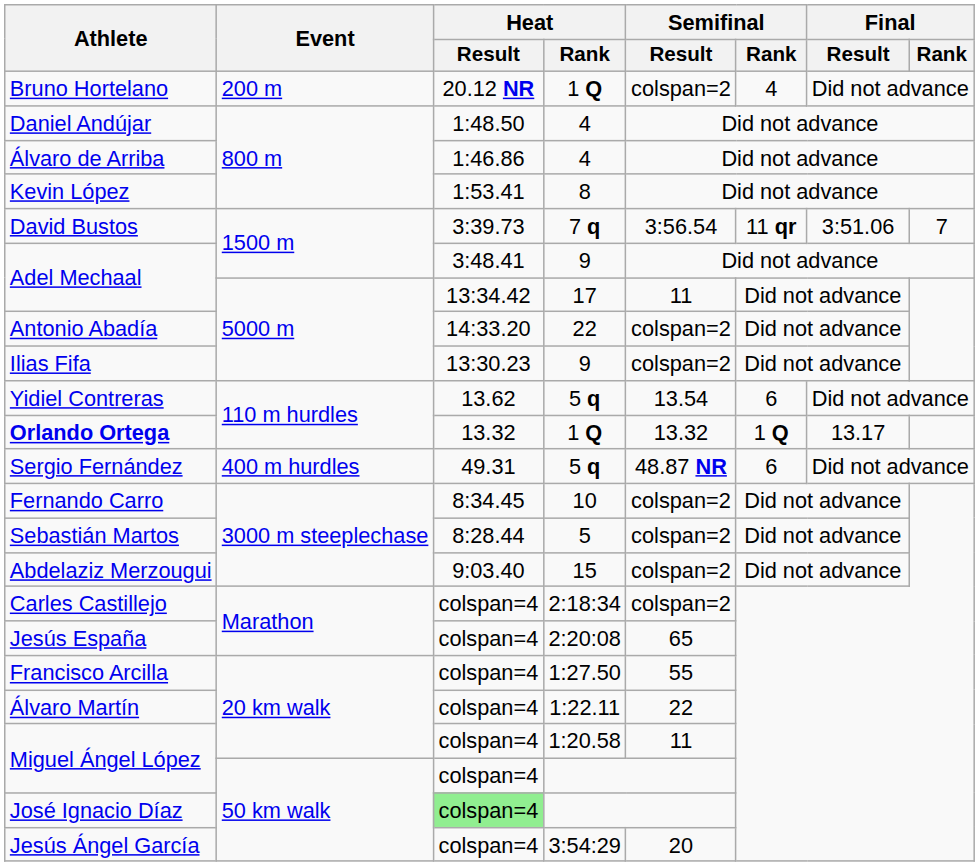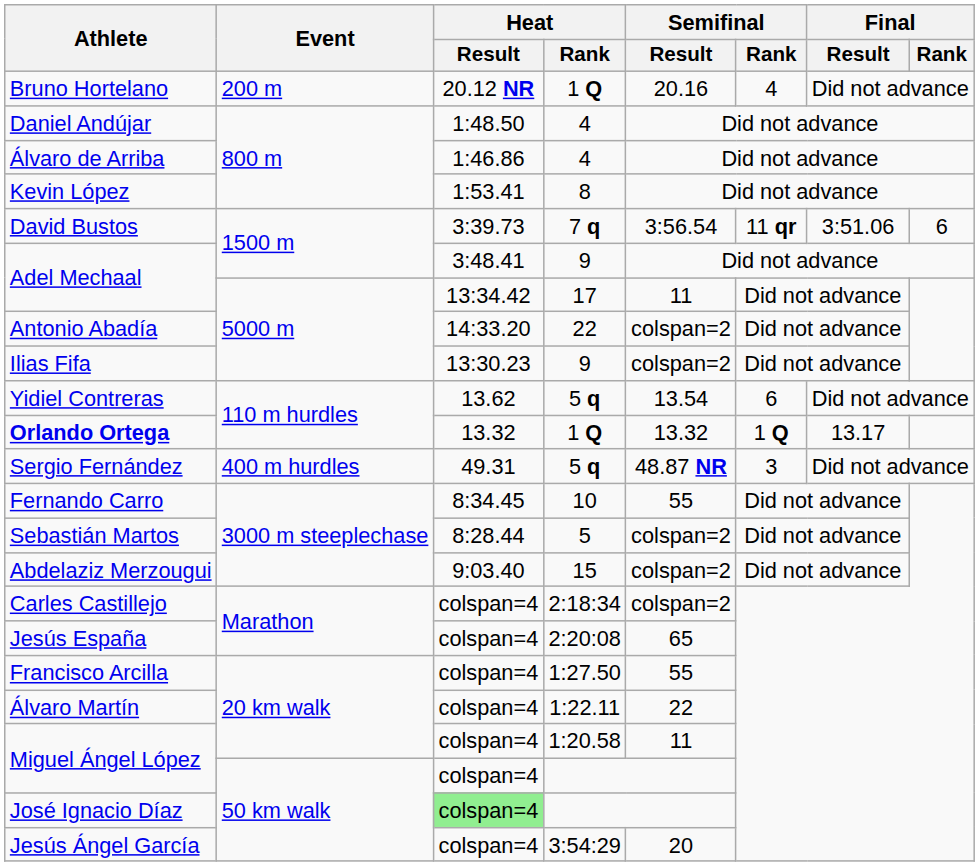Bruno Hortelano | Semifinal / Result: colspan=2 -> 20.16
David Bustos | Final / Rank: 7 -> 6
Sergio Fernández | Semifinal / Rank: 6 -> 3
Fernando Carro | Semifinal / Result: colspan=2 -> 55
